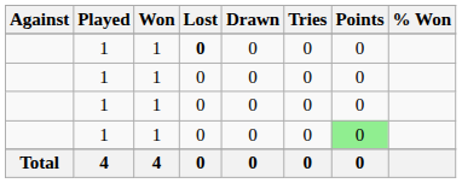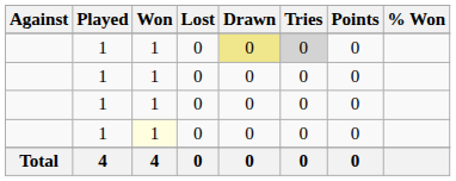row 2 | Lost: bold -> normal
row 2 | Drawn: no background -> khaki background
row 2 | Tries: no background -> lightgrey background
row 5 | Won: no background -> lightyellow background
row 5 | Points: lightgreen background -> no background
